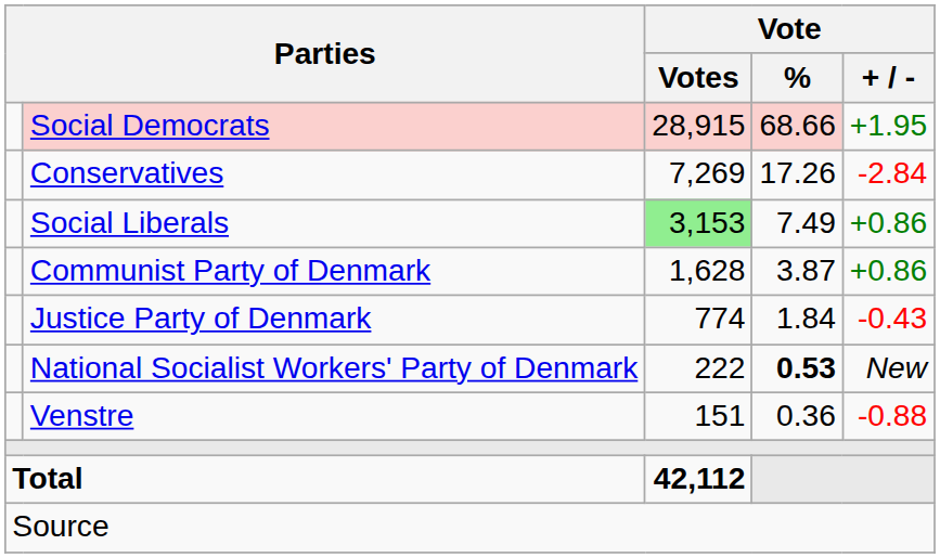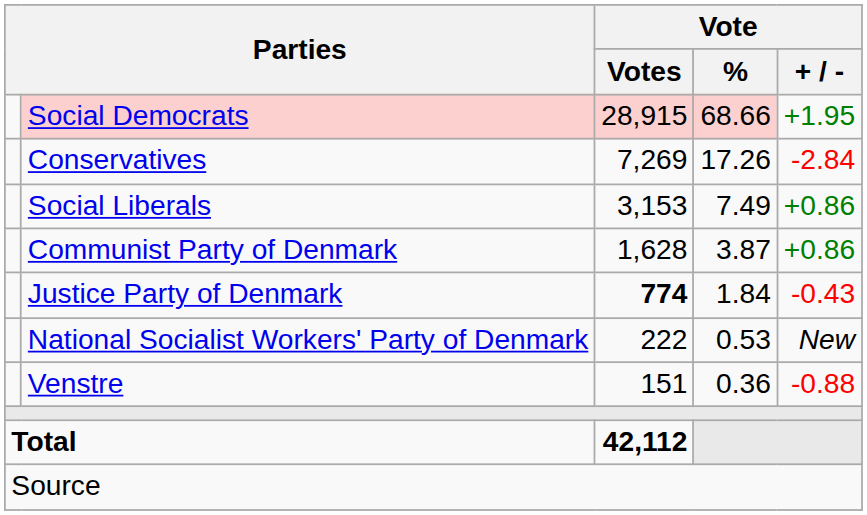Social Liberals | Vote / Votes: lightgreen background -> no background
Justice Party of Denmark | Vote / Votes: normal -> bold
National Socialist Workers' Party of Denmark | Vote / %: bold -> normal
